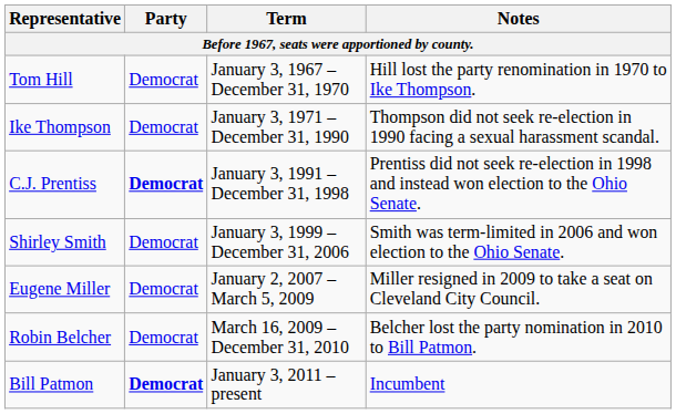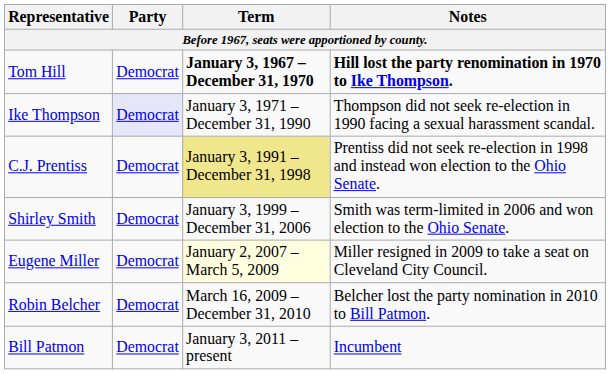Tom Hill | Term: normal -> bold
Tom Hill | Notes: normal -> bold
Ike Thompson | Party: no background -> lavender background
C.J. Prentiss | Party: bold -> normal
C.J. Prentiss | Term: no background -> khaki background
Eugene Miller | Term: no background -> lightyellow background
Bill Patmon | Party: bold -> normal
